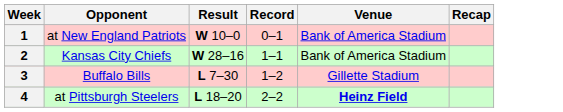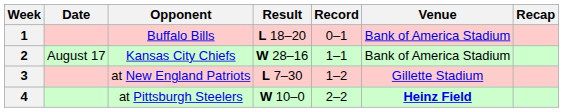+ column: Date | August 17
1 | Opponent: at New England Patriots -> Buffalo Bills
1 | Result: W 10–0 -> L 18–20
3 | Opponent: Buffalo Bills -> at New England Patriots
4 | Result: L 18–20 -> W 10–0
